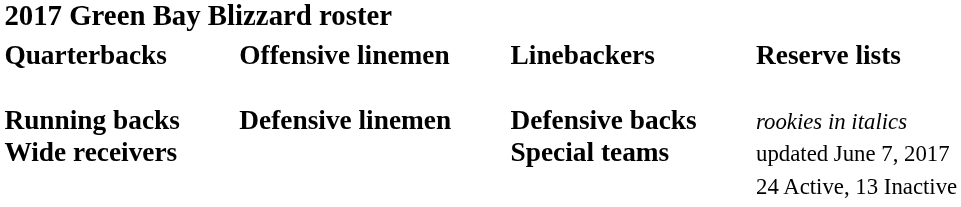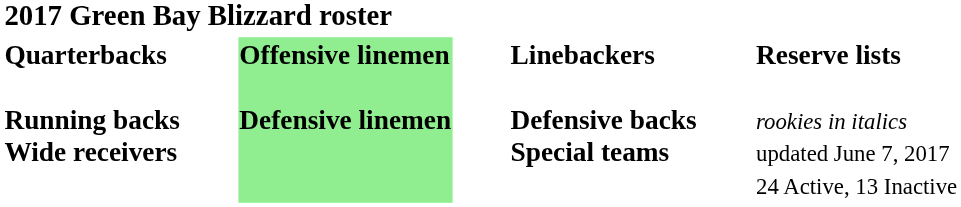Quarterbacks Running backs Wide receivers | column 2: no background -> lightgreen background
